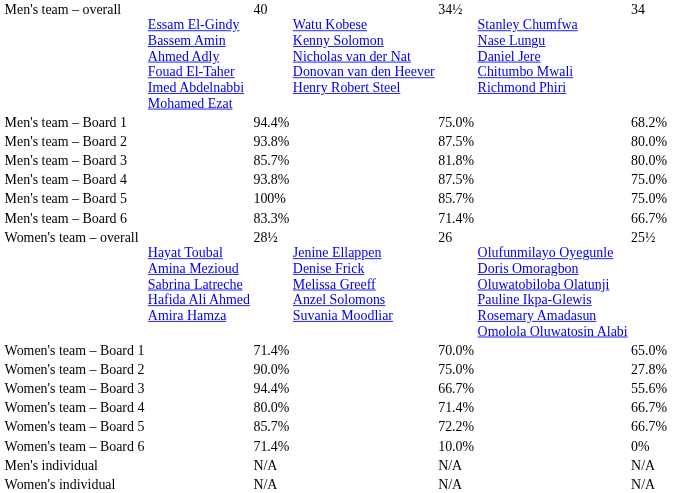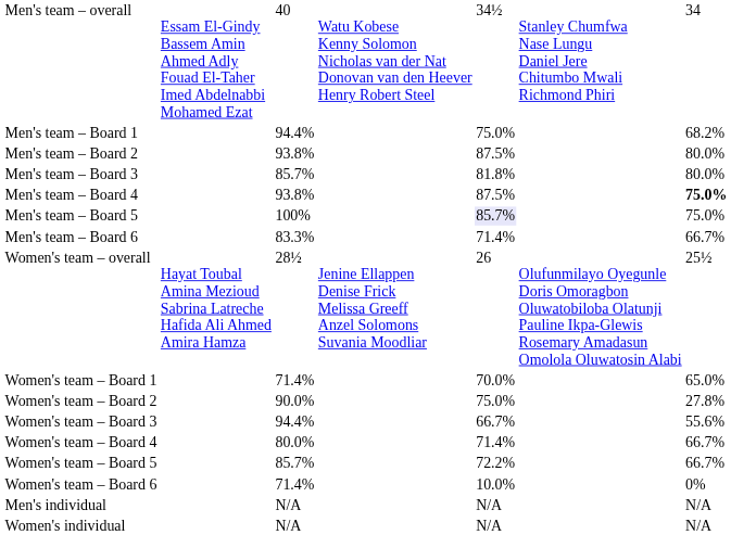Men's team – Board 4 | column 7: normal -> bold
Men's team – Board 5 | column 5: no background -> lavender background
